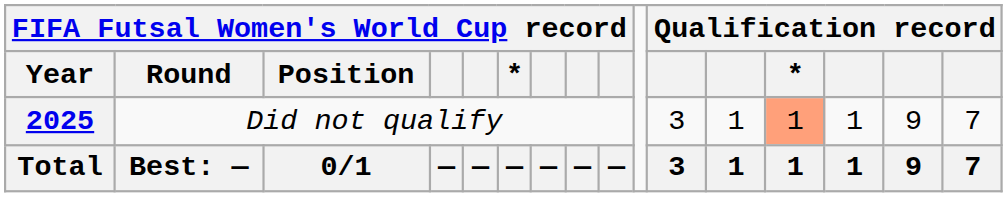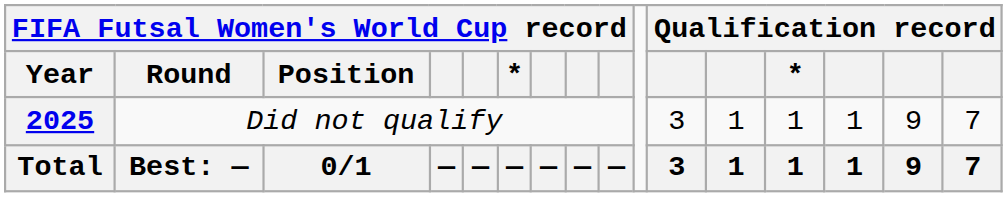2025 | Qualification record / *: lightsalmon background -> no background
